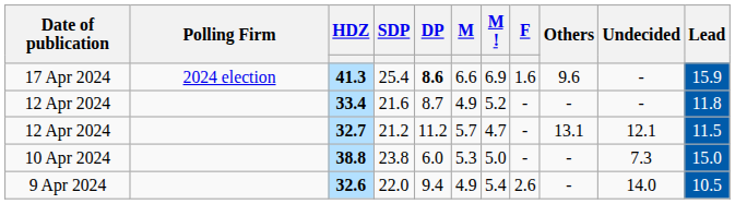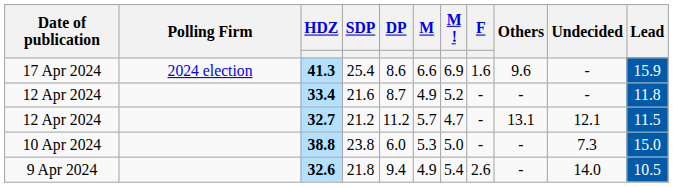41.3 | DP: bold -> normal
32.6 | SDP: 22.0 -> 21.8
